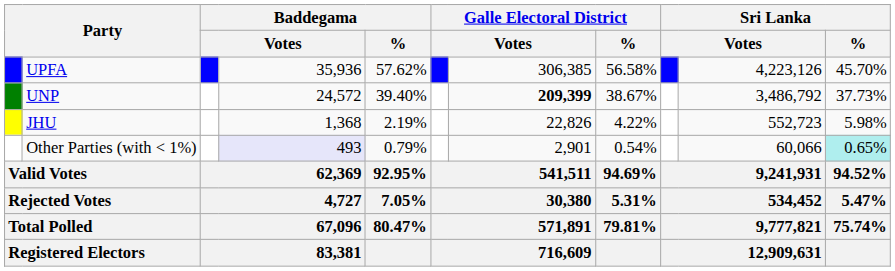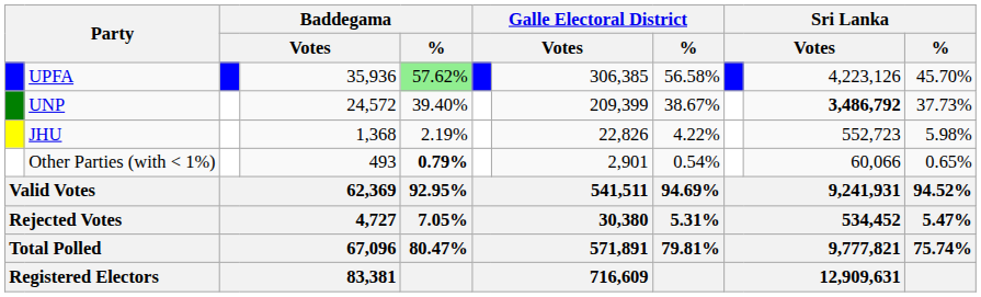UPFA | Baddegama / %: no background -> lightgreen background
UNP | column 7: bold -> normal
UNP | column 10: normal -> bold
Other Parties (with < 1%) | column 4: lavender background -> no background
Other Parties (with < 1%) | Baddegama / %: normal -> bold
Other Parties (with < 1%) | Sri Lanka / %: paleturquoise background -> no background
